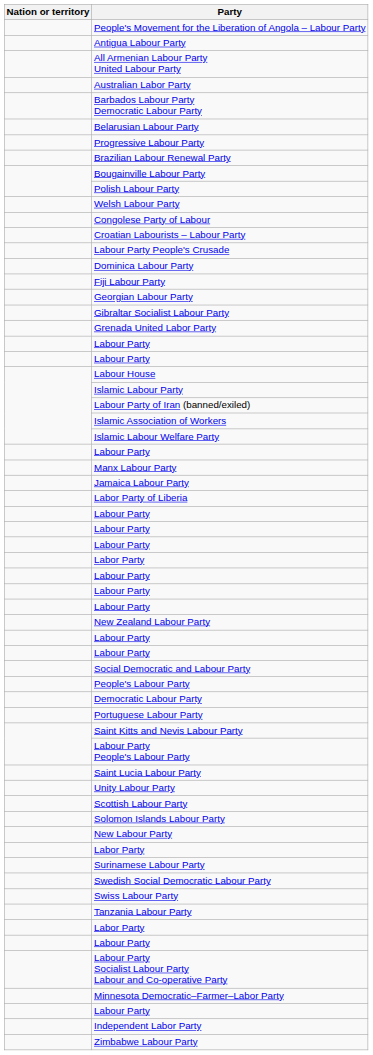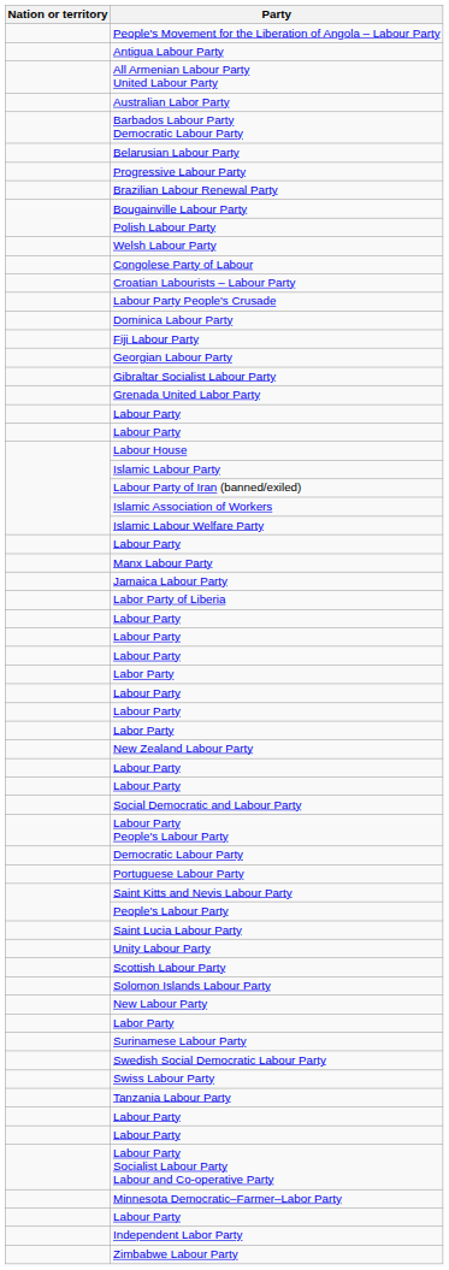row 38 | Party: Labour Party -> Labor Party
row 43 | Party: People's Labour Party -> Labour Party People's Labour Party
row 47 | Party: Labour Party People's Labour Party -> People's Labour Party
row 58 | Party: Labor Party -> Labour Party
